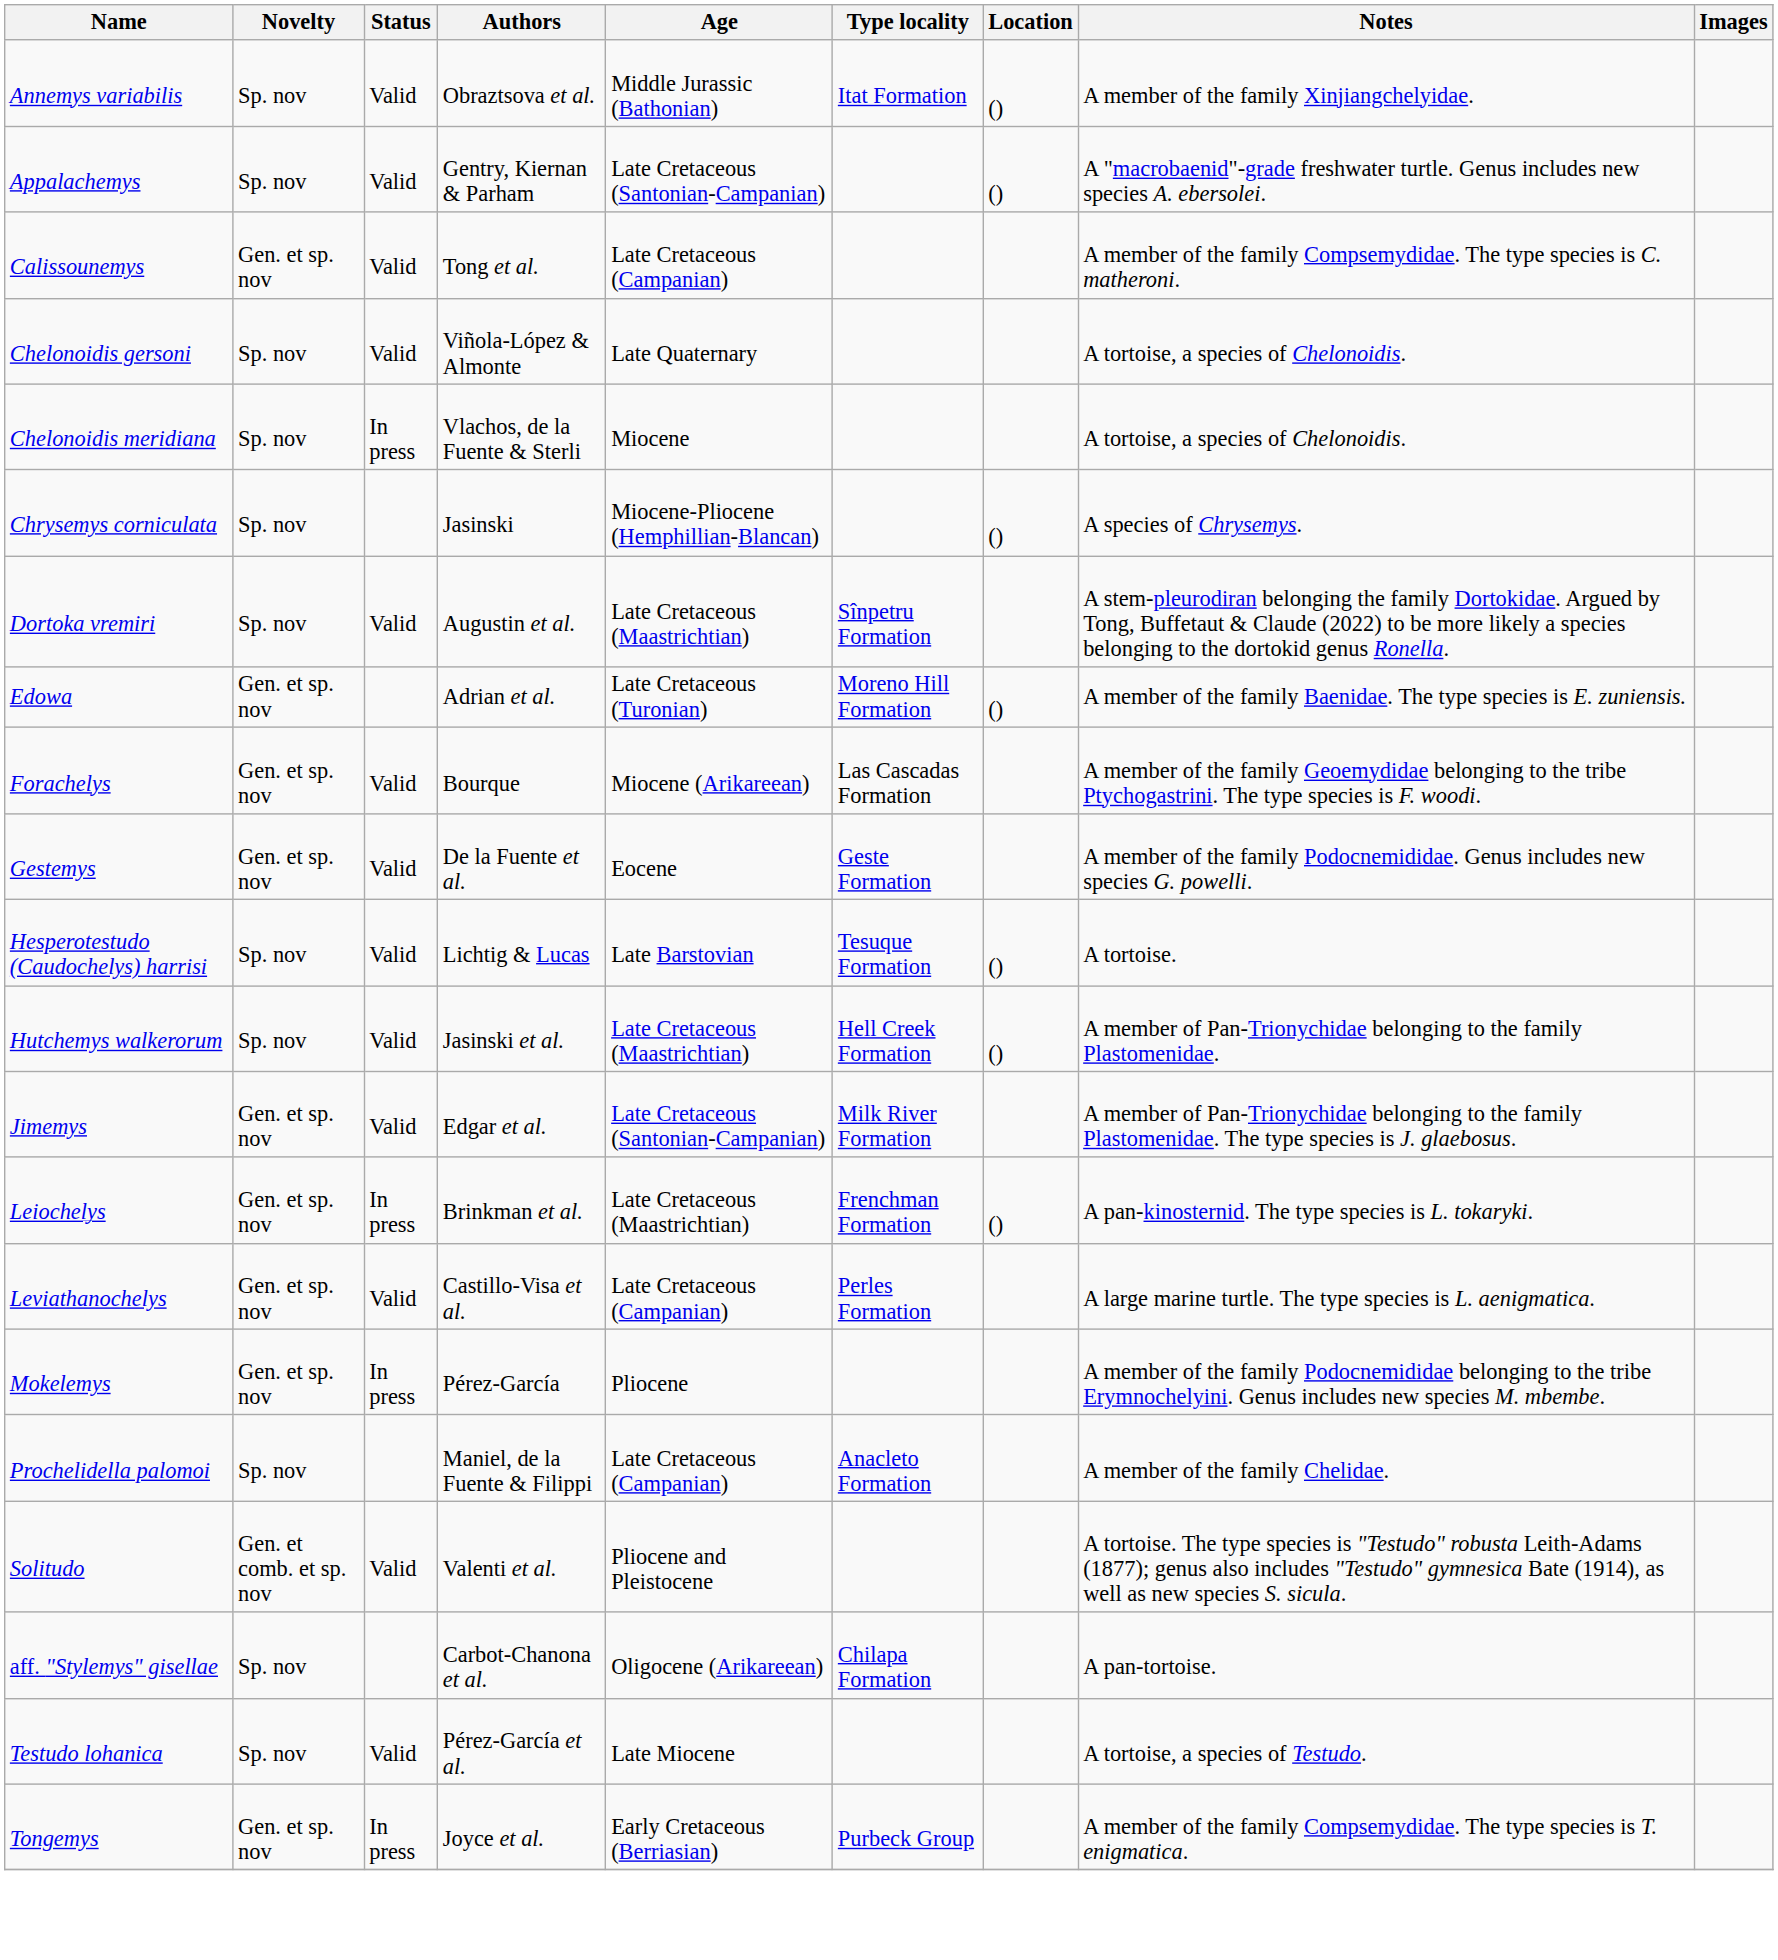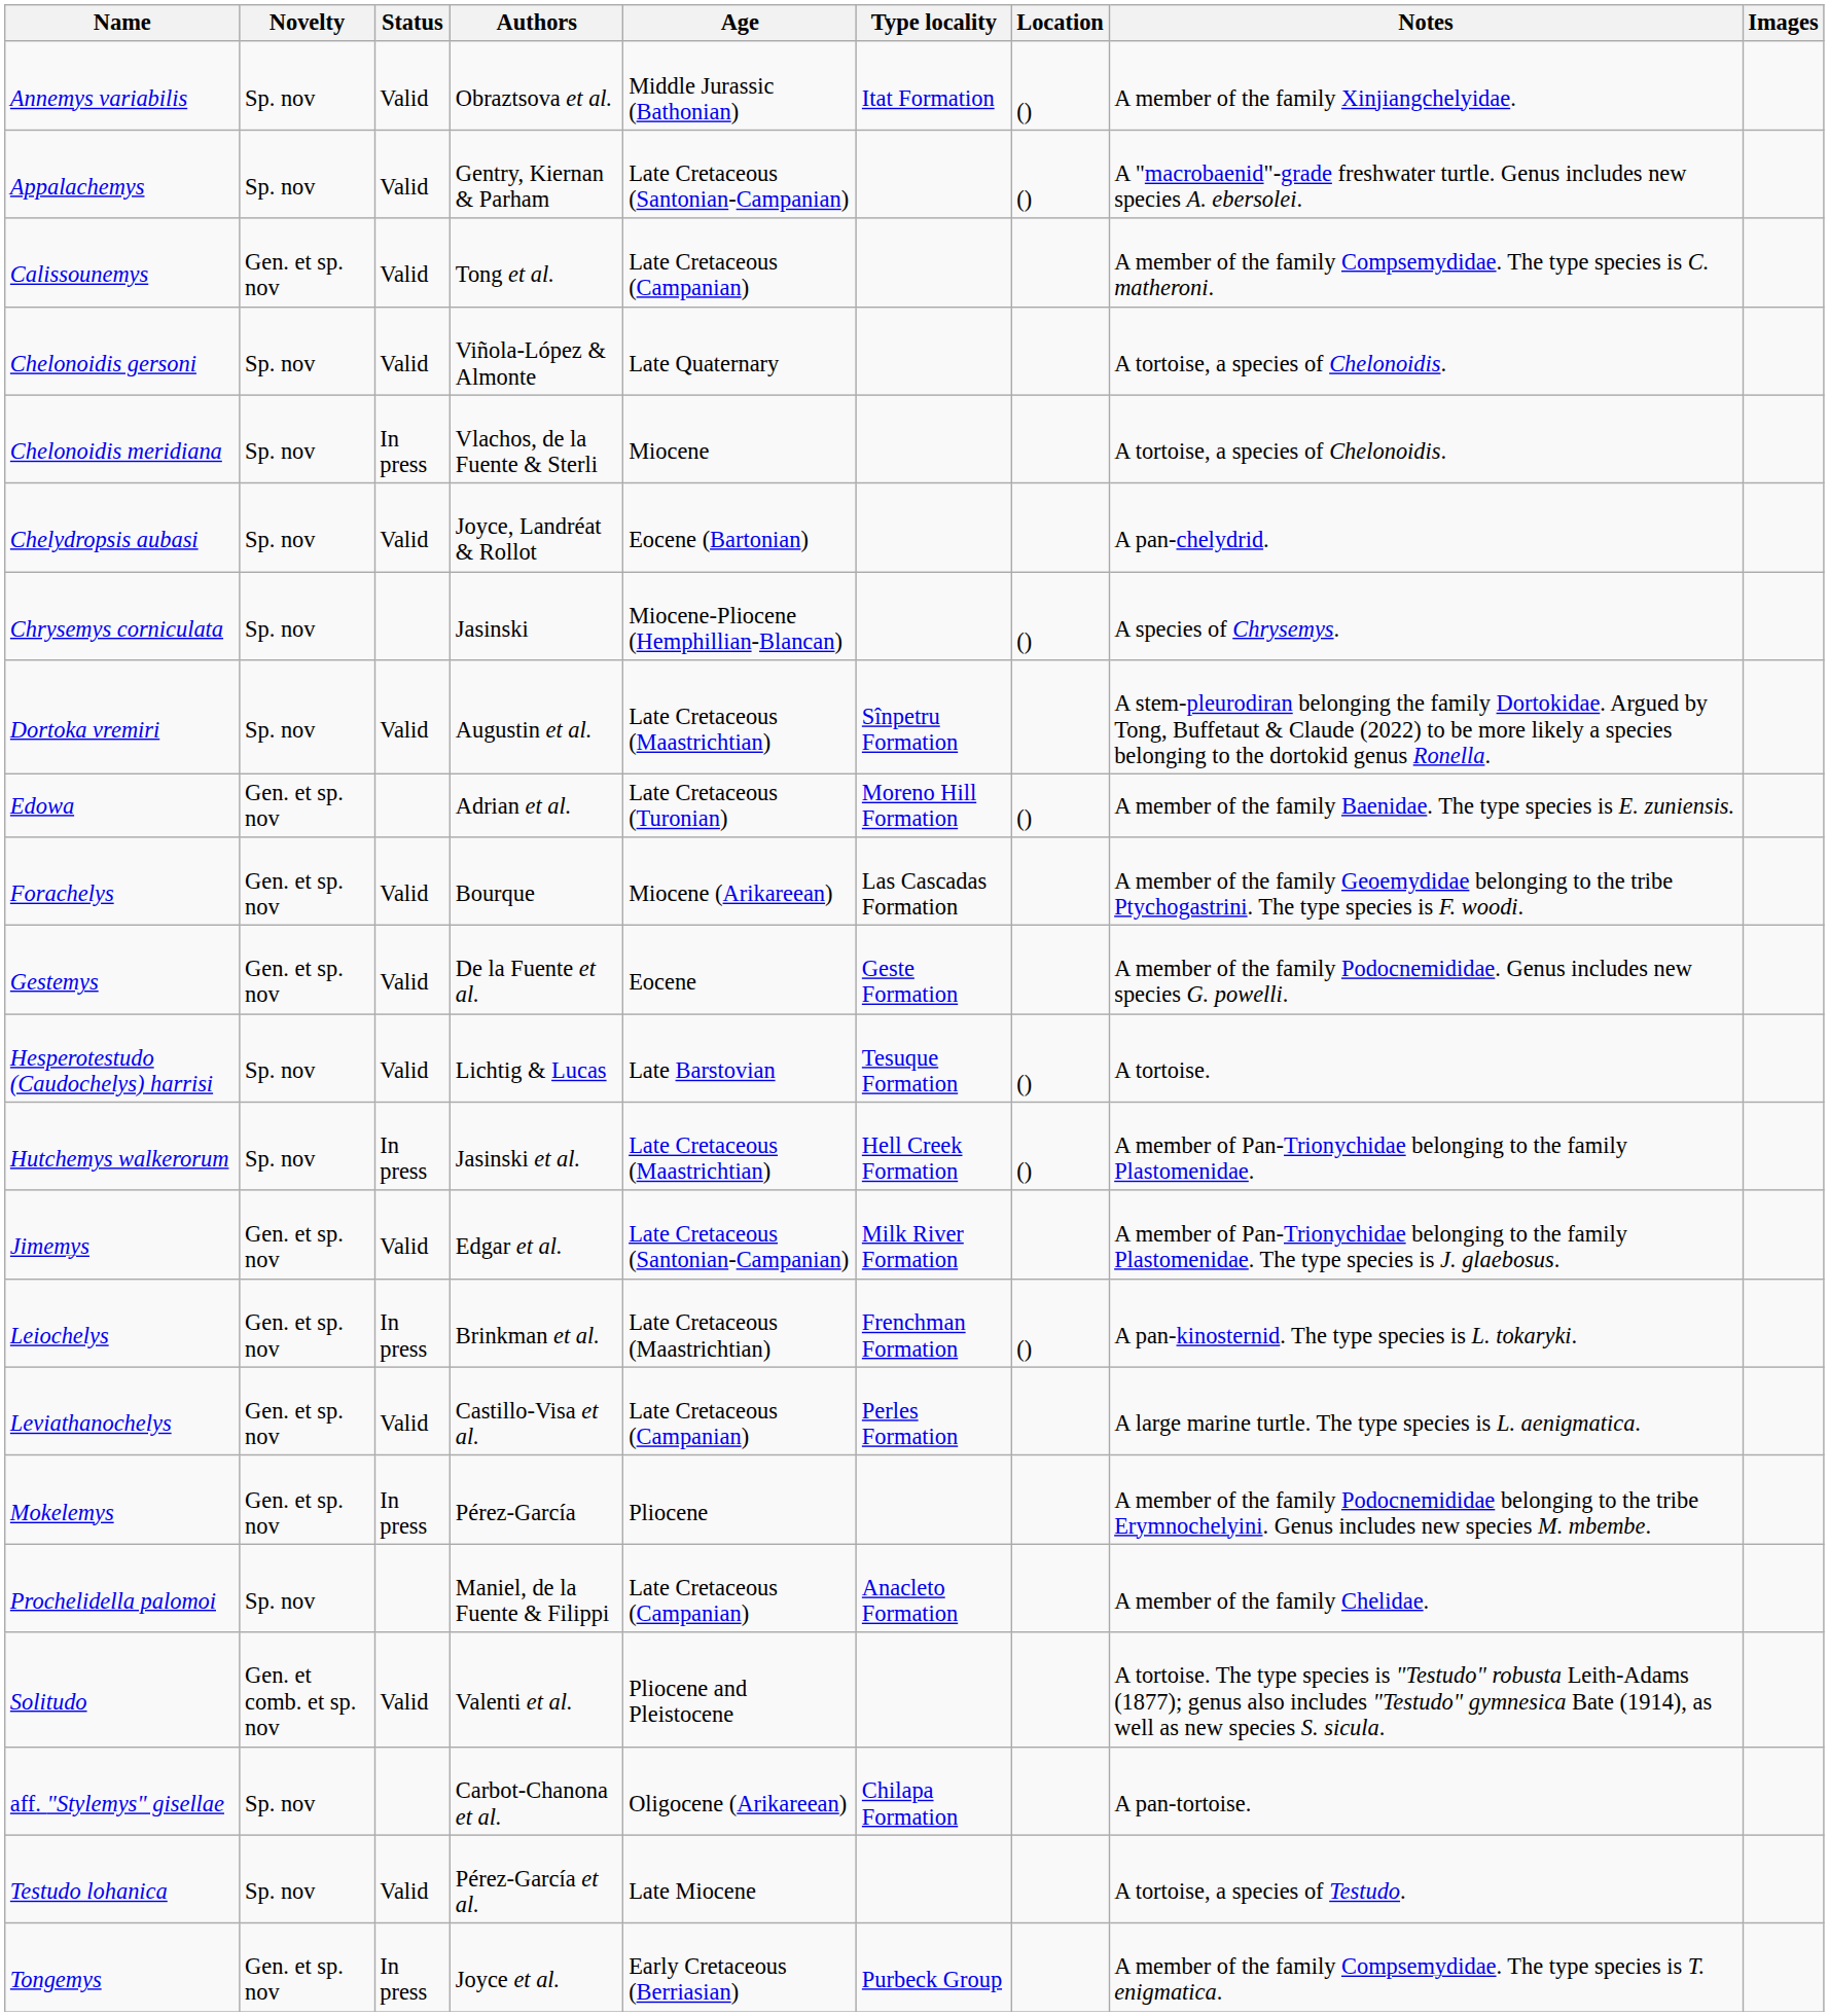+ row: Chelydropsis aubasi | Sp. nov | Valid | Joyce, Landréat & Rollot | Eocene (Bartonian) | A pan-chelydrid.
Hutchemys walkerorum | Status: Valid -> In press
